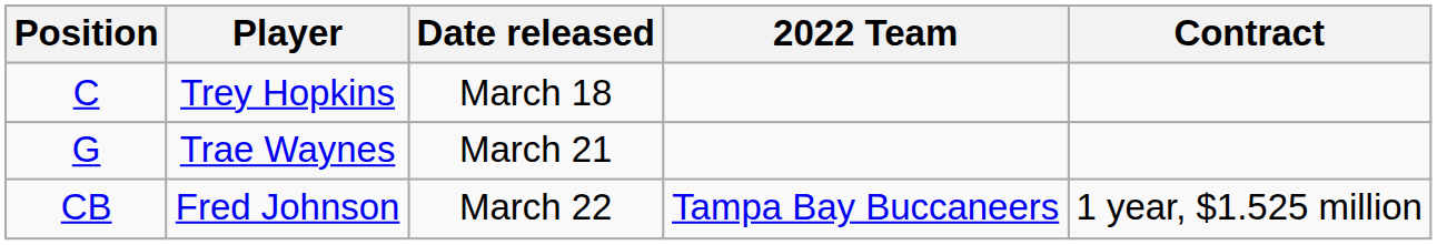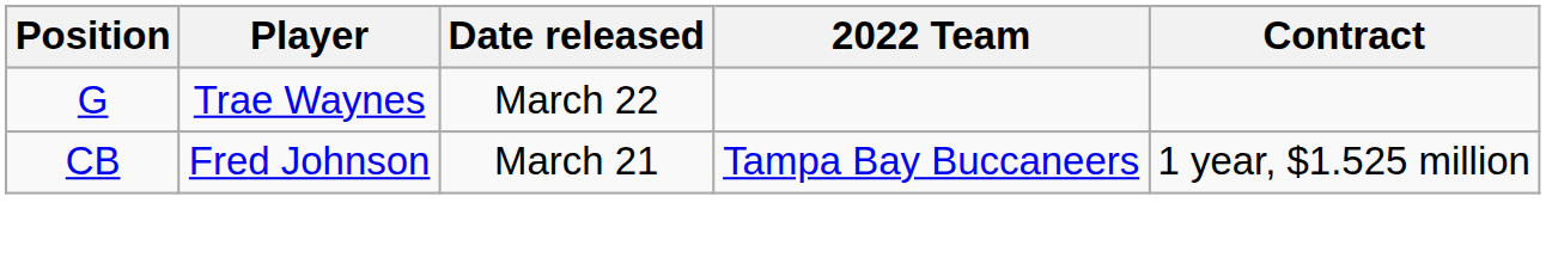- row: C | Trey Hopkins | March 18
Trae Waynes | Date released: March 21 -> March 22
Fred Johnson | Date released: March 22 -> March 21
